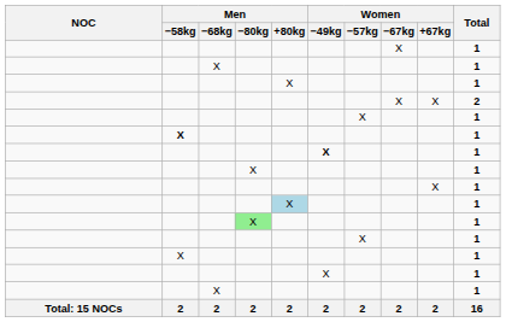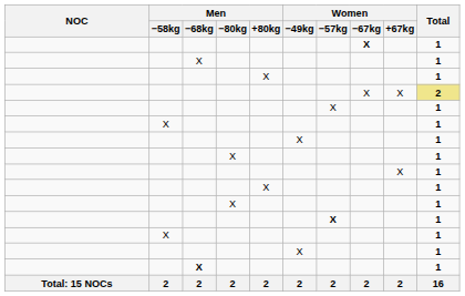row 3 | Women / −67kg: normal -> bold
row 6 | Total: no background -> khaki background
row 8 | Men / −58kg: bold -> normal
row 9 | Women / −49kg: bold -> normal
row 12 | Men / +80kg: lightblue background -> no background
row 13 | Men / −80kg: lightgreen background -> no background
row 14 | Women / −57kg: normal -> bold
row 17 | Men / −68kg: normal -> bold
